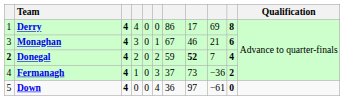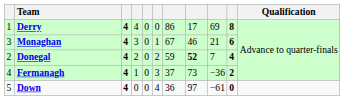Donegal | column 1: bold -> normal
